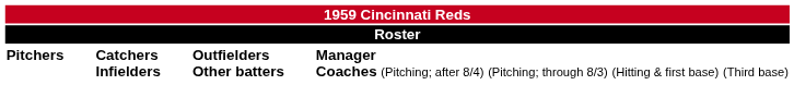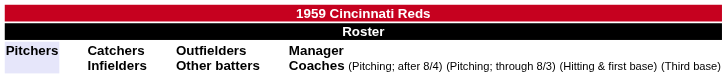Pitchers | column 1: no background -> lavender background
